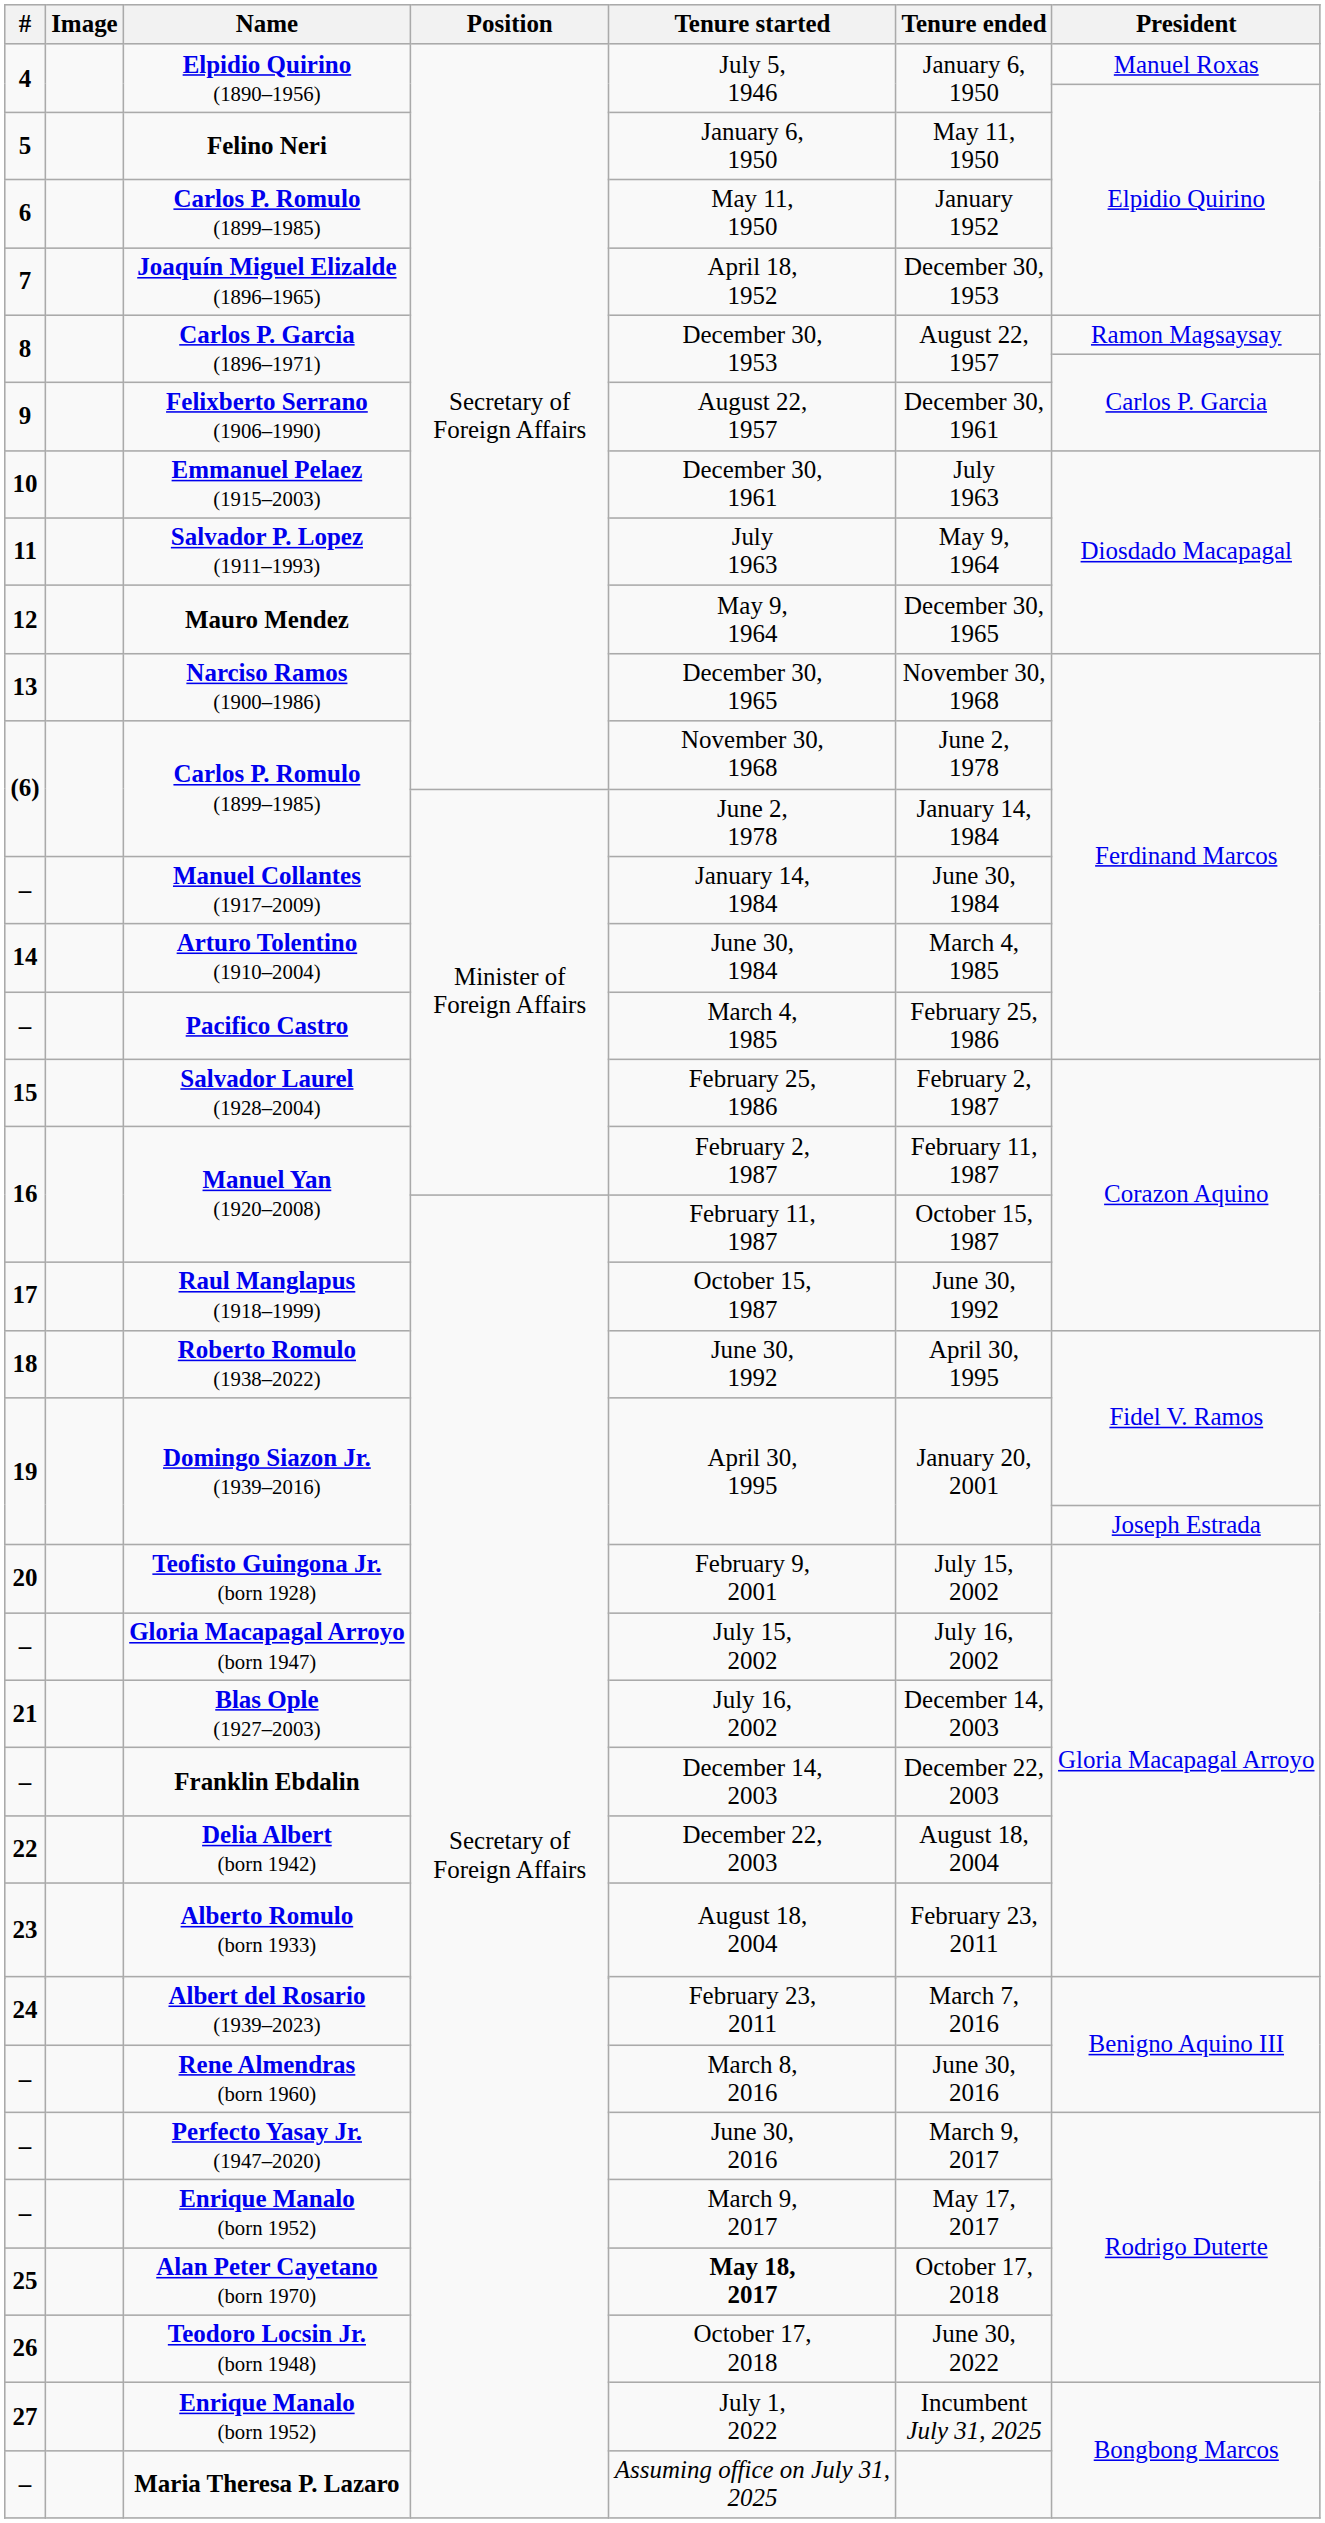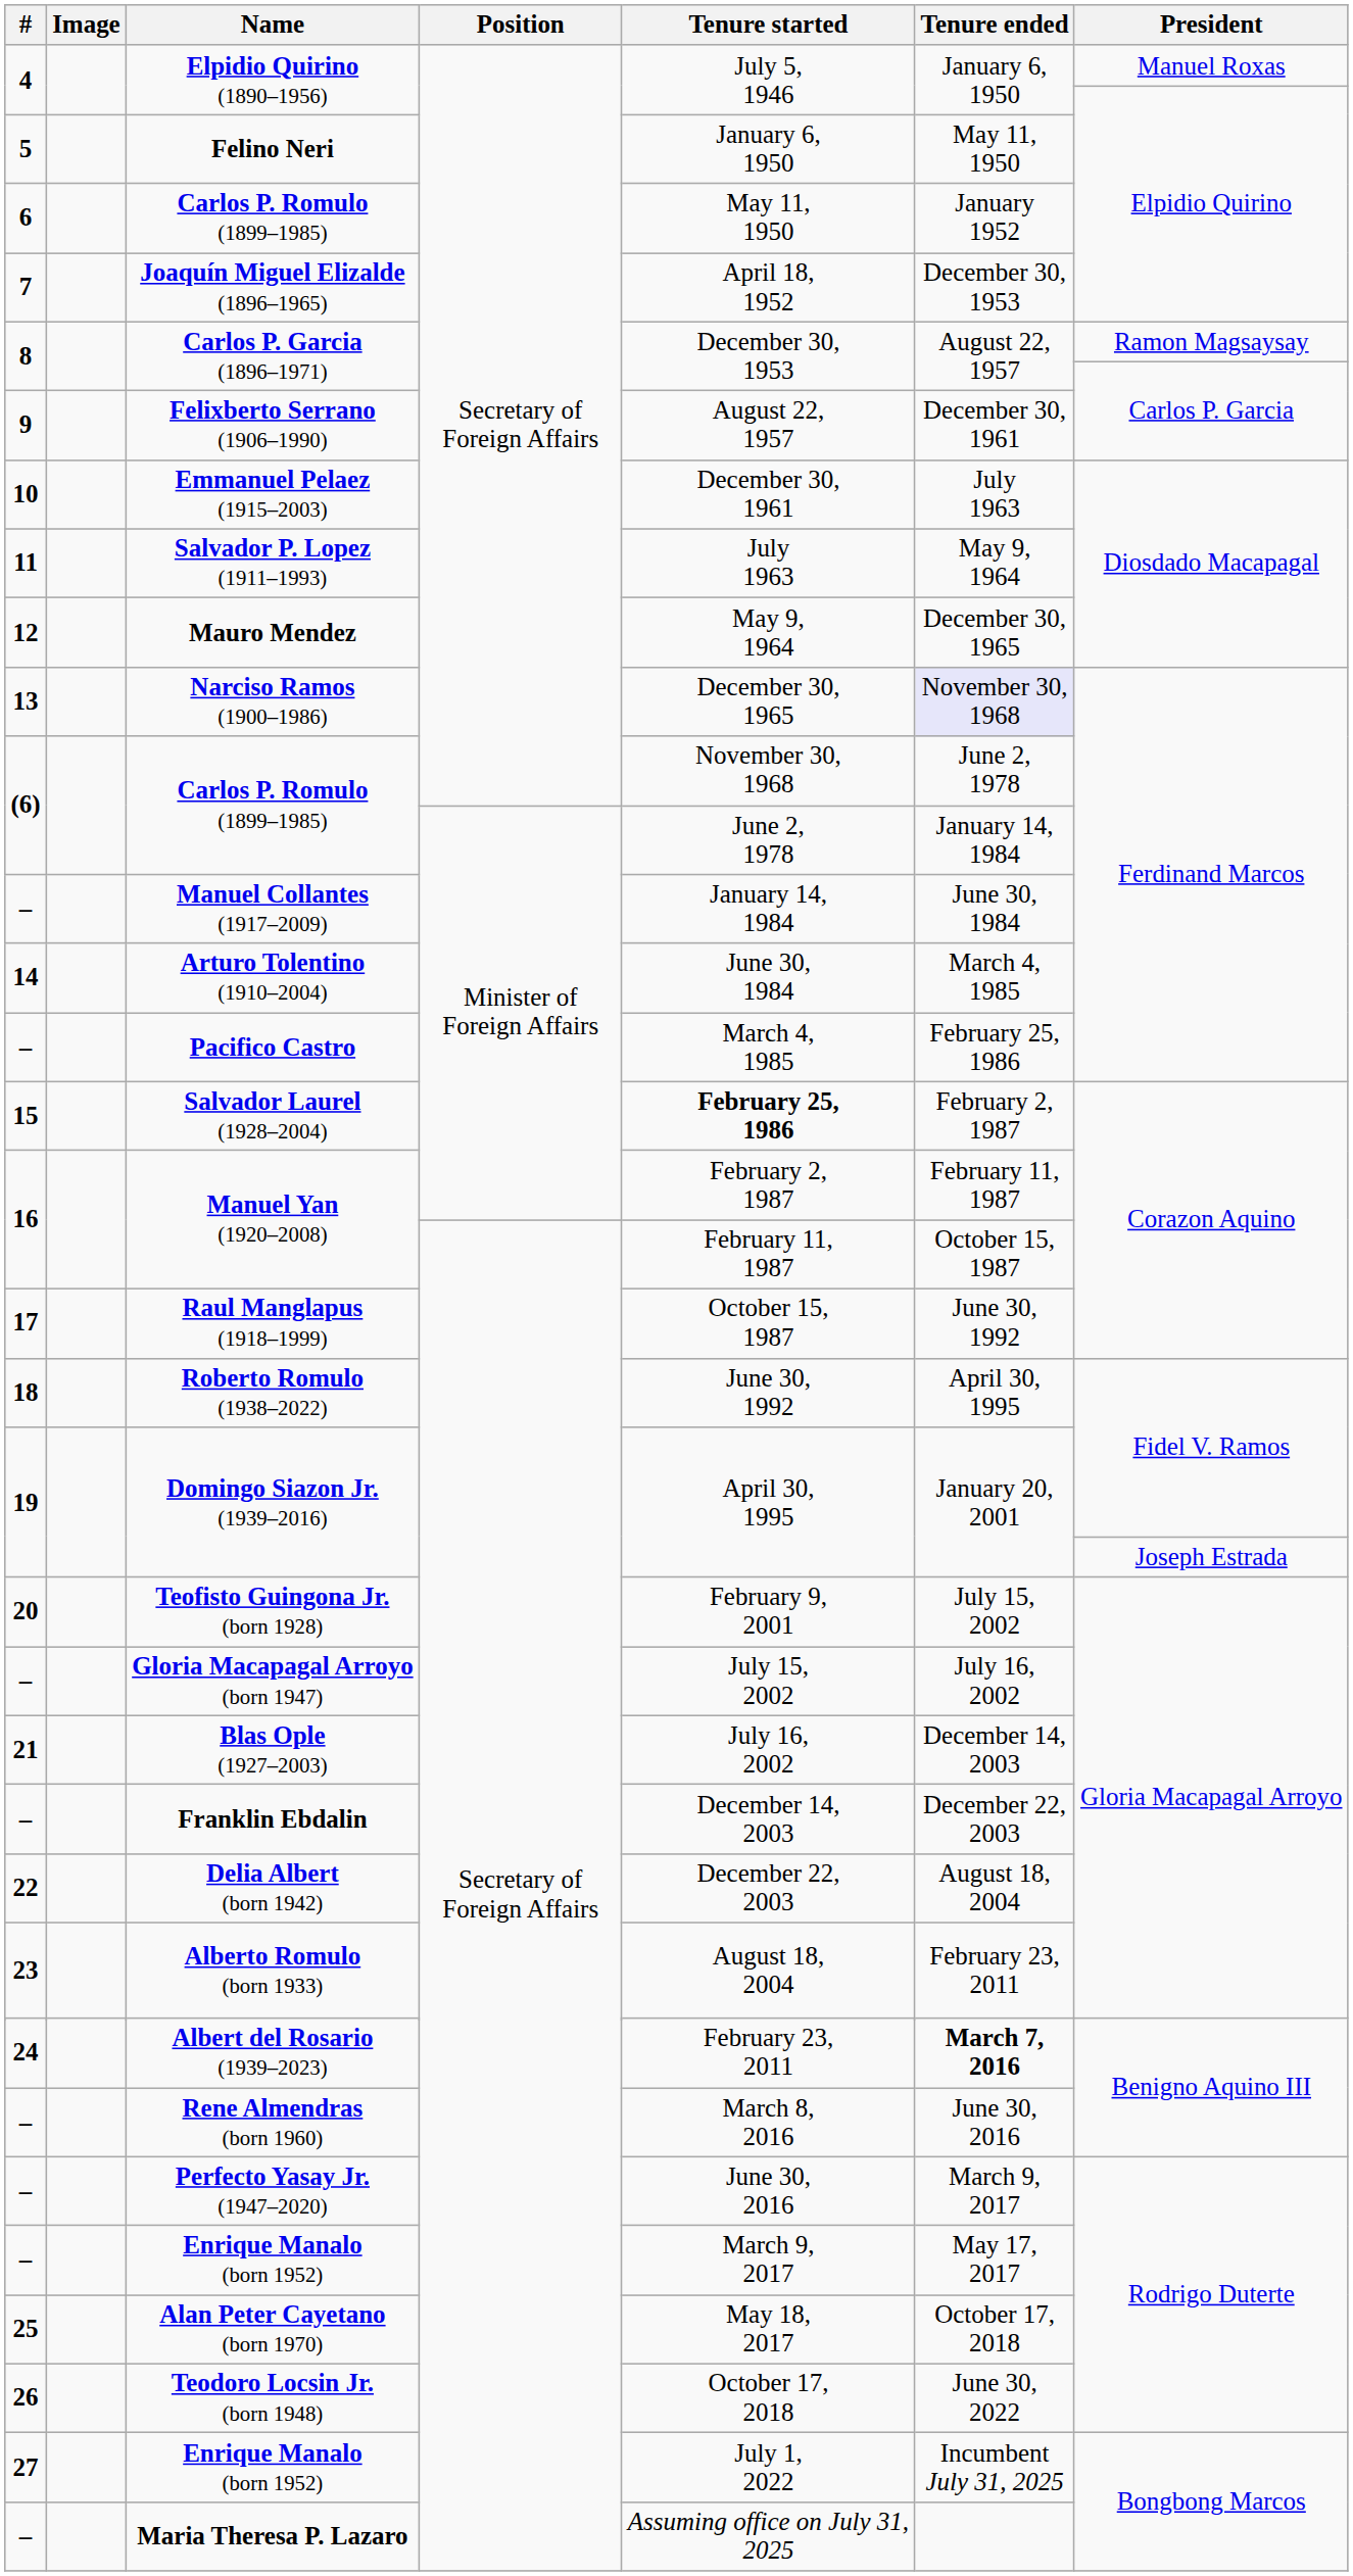Narciso Ramos (1900–1986) | Tenure ended: no background -> lavender background
Salvador Laurel (1928–2004) | Tenure started: normal -> bold
Albert del Rosario (1939–2023) | Tenure ended: normal -> bold
Alan Peter Cayetano (born 1970) | Tenure started: bold -> normal
